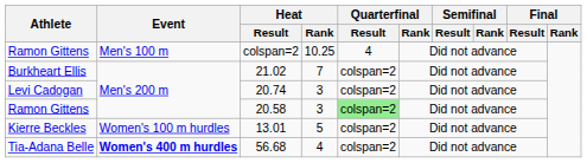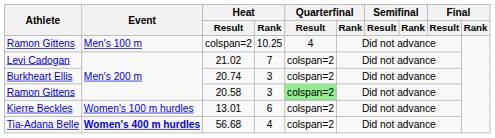21.02 | Athlete: Burkheart Ellis -> Levi Cadogan
20.74 | Athlete: Levi Cadogan -> Burkheart Ellis
13.01 | Heat / Rank: 5 -> 6
